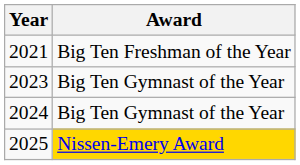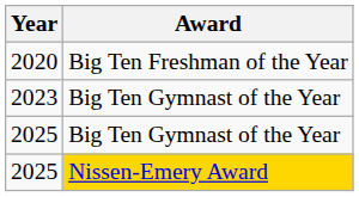row 2 | Year: 2021 -> 2020
row 4 | Year: 2024 -> 2025
